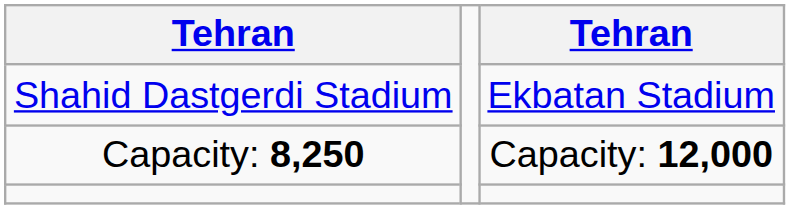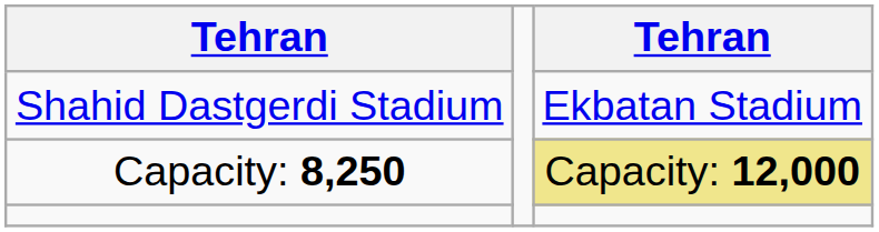Capacity: 8,250 | column 3: no background -> khaki background
